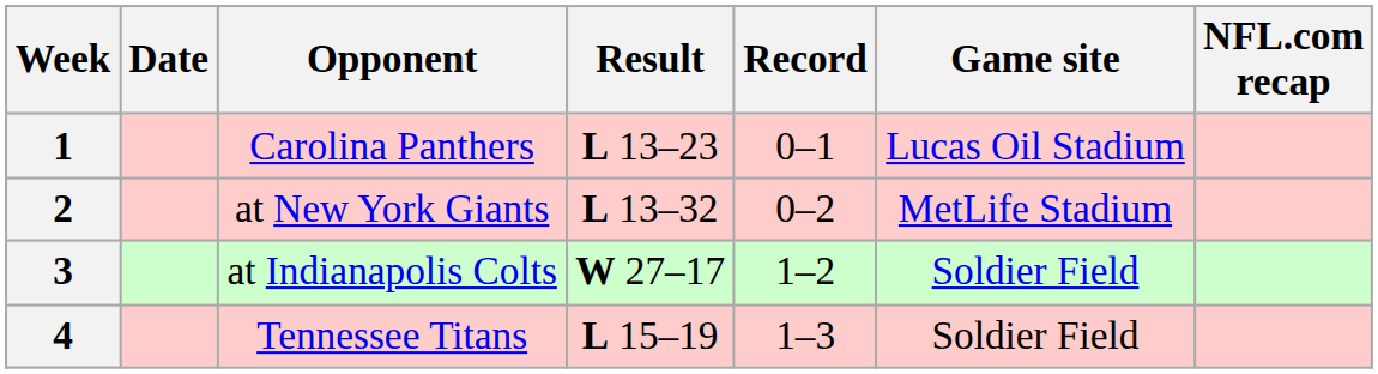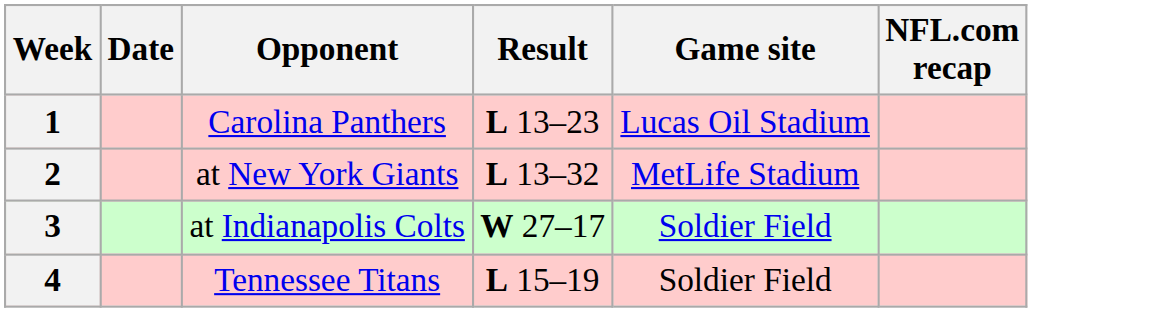- column: Record | 0–1 | 0–2 | 1–2 | 1–3
